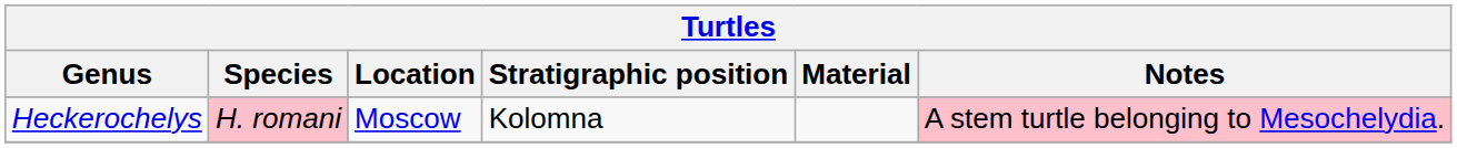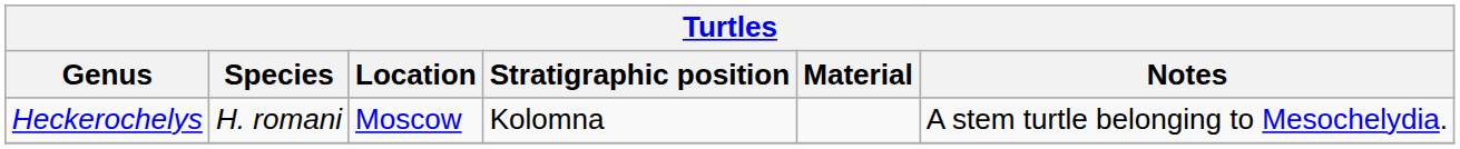Heckerochelys | Species: pink background -> no background
Heckerochelys | Notes: pink background -> no background
